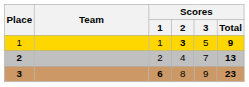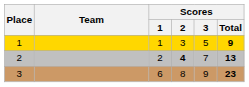row 3 | Scores / 2: bold -> normal
row 4 | Place: bold -> normal
row 4 | Scores / 2: normal -> bold
row 5 | Place: bold -> normal
row 5 | Scores / 1: bold -> normal
